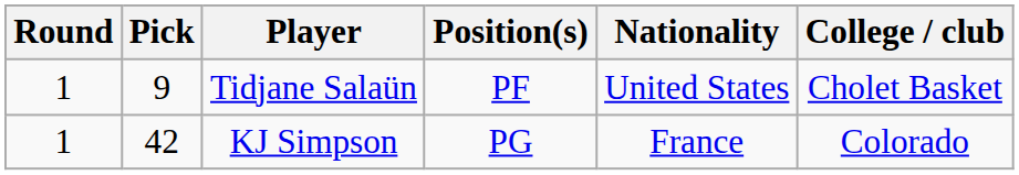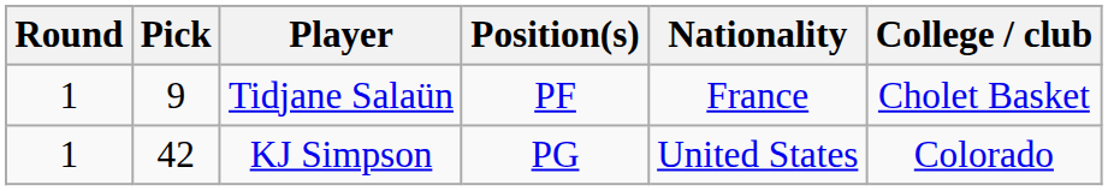Tidjane Salaün | Nationality: United States -> France
KJ Simpson | Nationality: France -> United States
